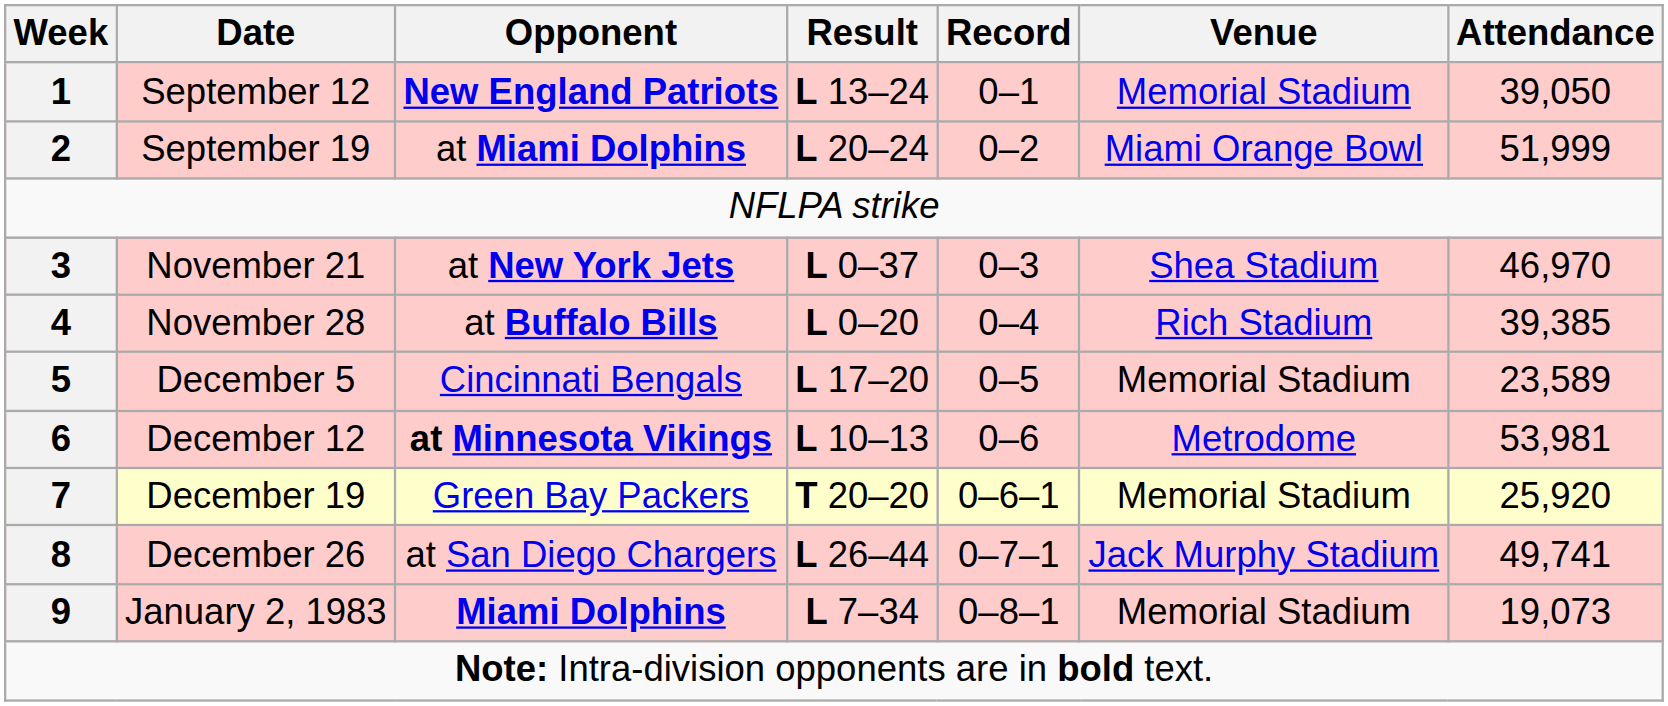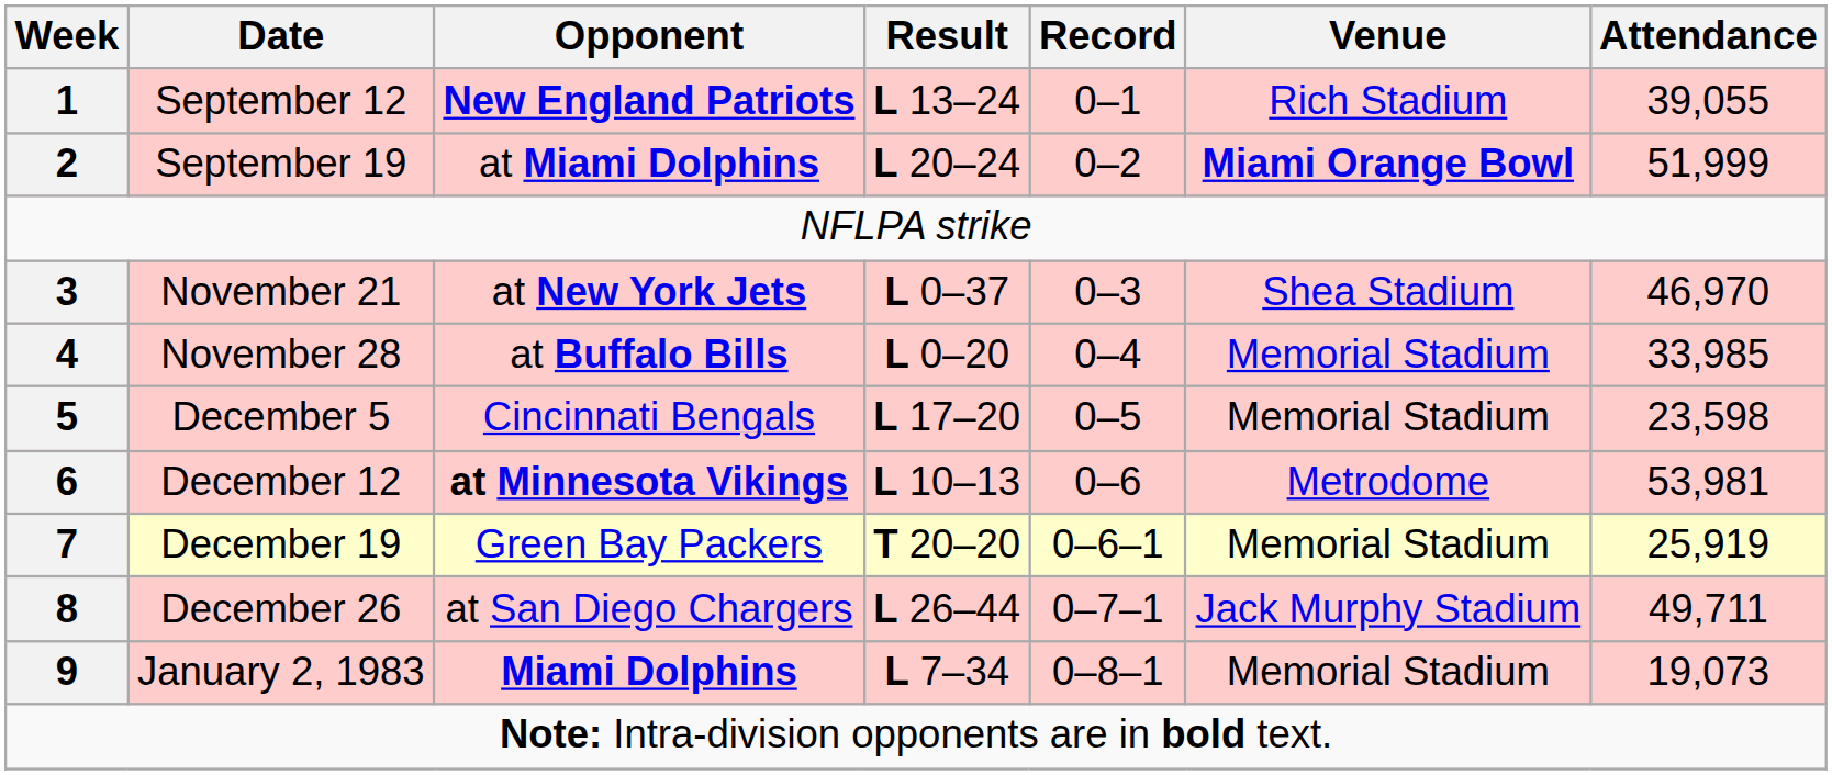September 12 | Venue: Memorial Stadium -> Rich Stadium
September 12 | Attendance: 39,050 -> 39,055
September 19 | Venue: normal -> bold
November 28 | Venue: Rich Stadium -> Memorial Stadium
November 28 | Attendance: 39,385 -> 33,985
December 5 | Attendance: 23,589 -> 23,598
December 19 | Attendance: 25,920 -> 25,919
December 26 | Attendance: 49,741 -> 49,711
